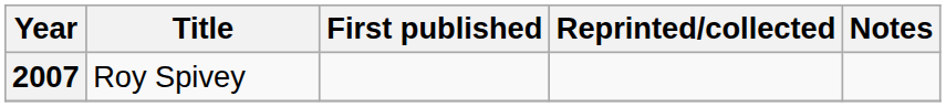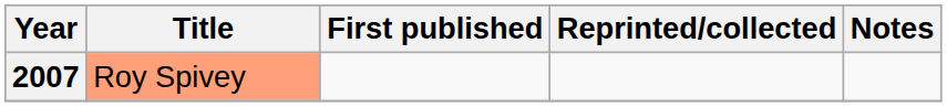2007 | Title: no background -> lightsalmon background
